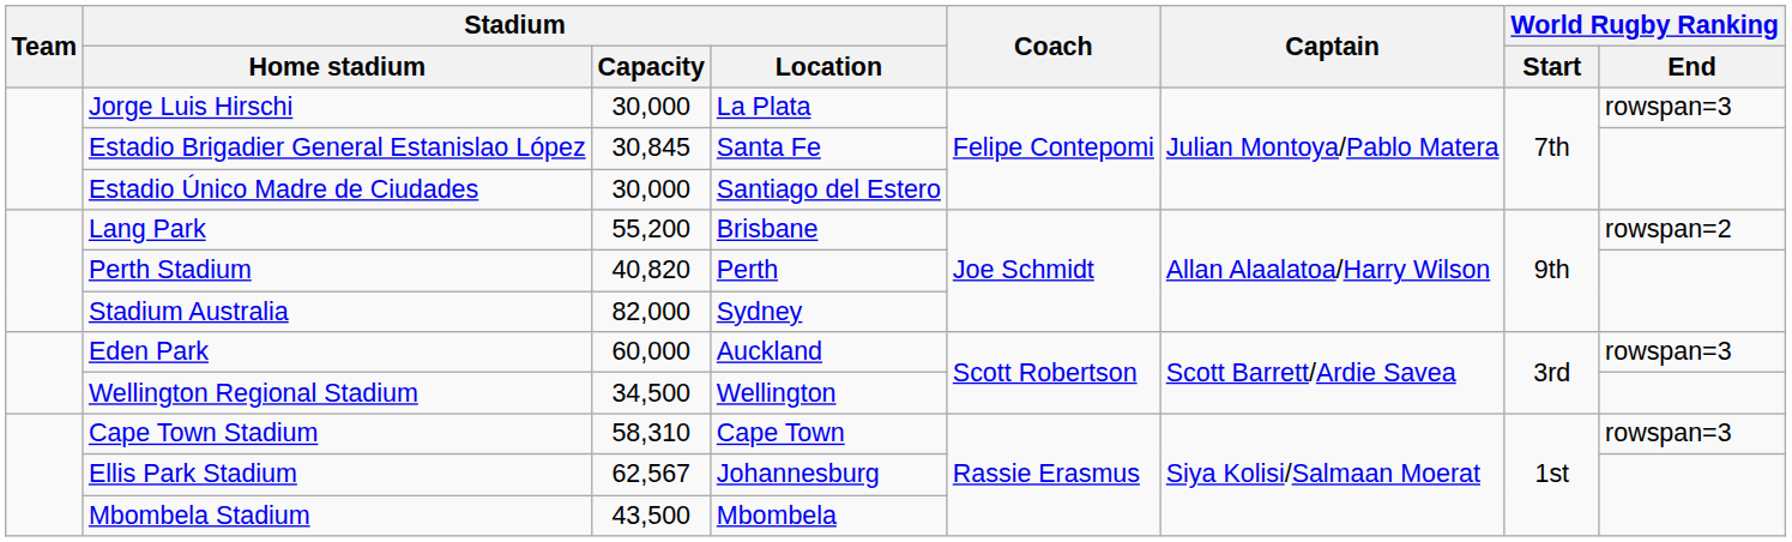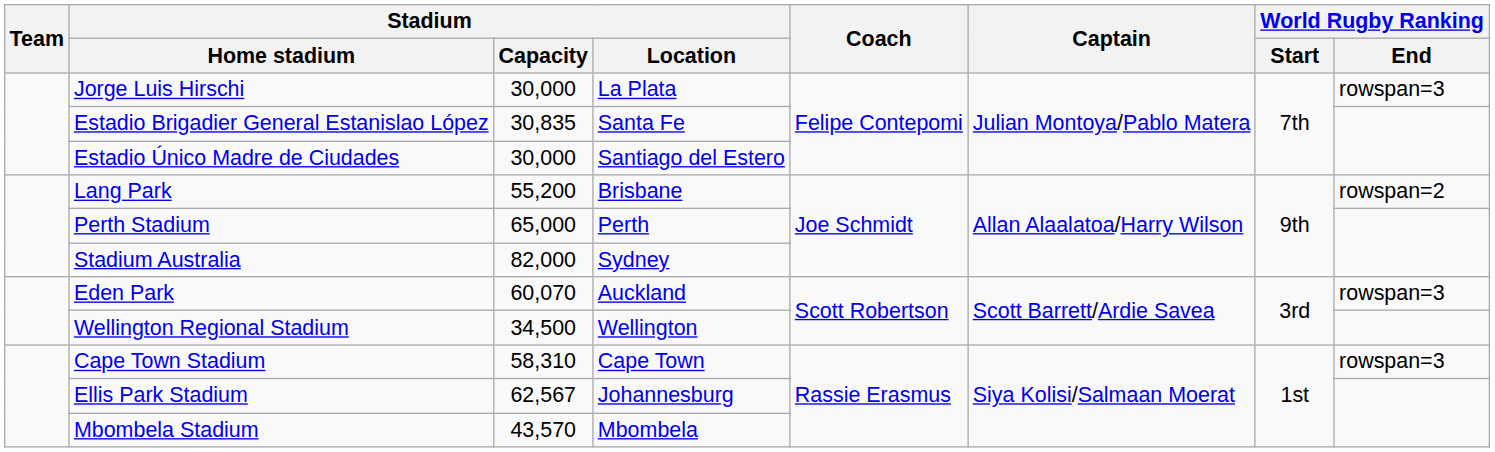Estadio Brigadier General Estanislao López | Stadium / Capacity: 30,845 -> 30,835
Perth Stadium | Stadium / Capacity: 40,820 -> 65,000
Eden Park | Stadium / Capacity: 60,000 -> 60,070
Mbombela Stadium | Stadium / Capacity: 43,500 -> 43,570
